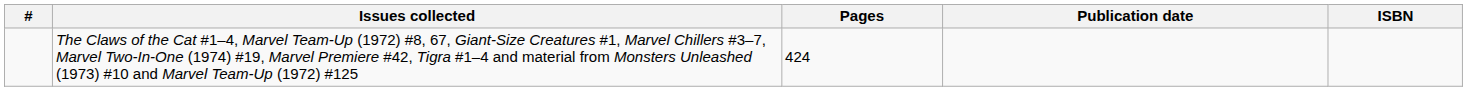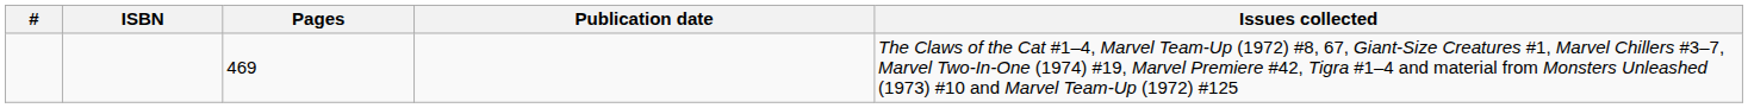columns swapped: Issues collected <-> ISBN
row 2 | Pages: 424 -> 469
